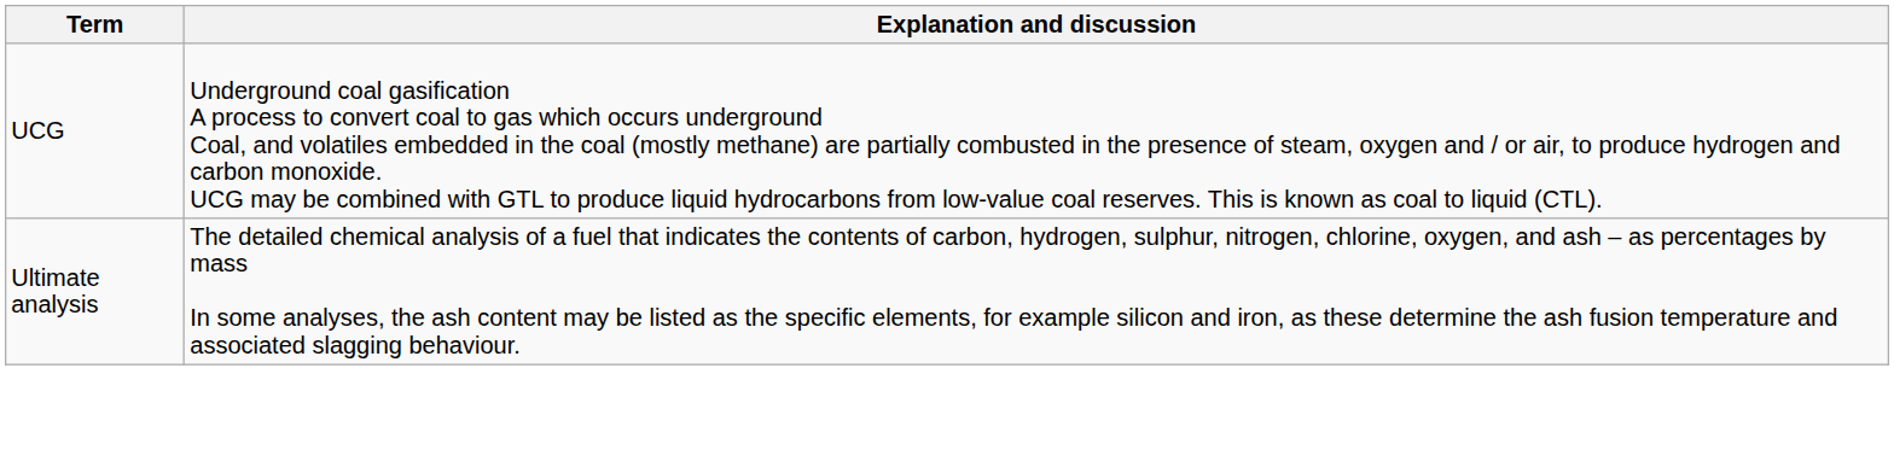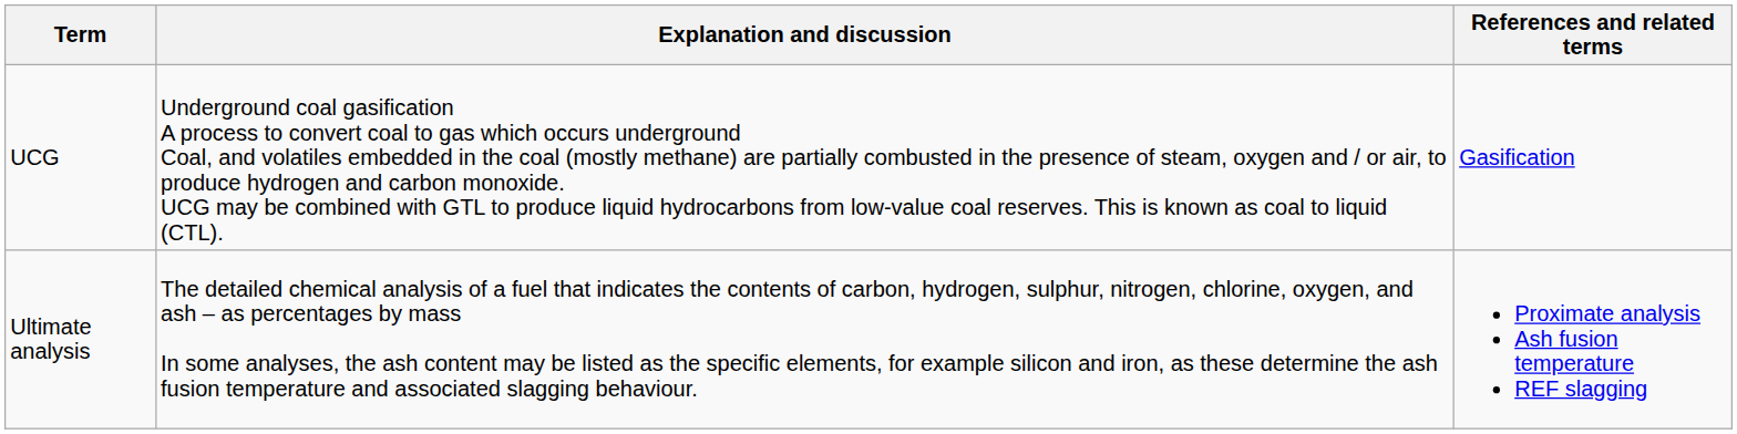+ column: References and related terms | Gasification | Proximate analysis Ash fusion temperature REF slagging
